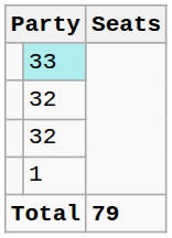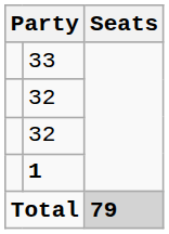33 | column 2: paleturquoise background -> no background
1 | column 2: normal -> bold
Total | Seats: no background -> lightgrey background
